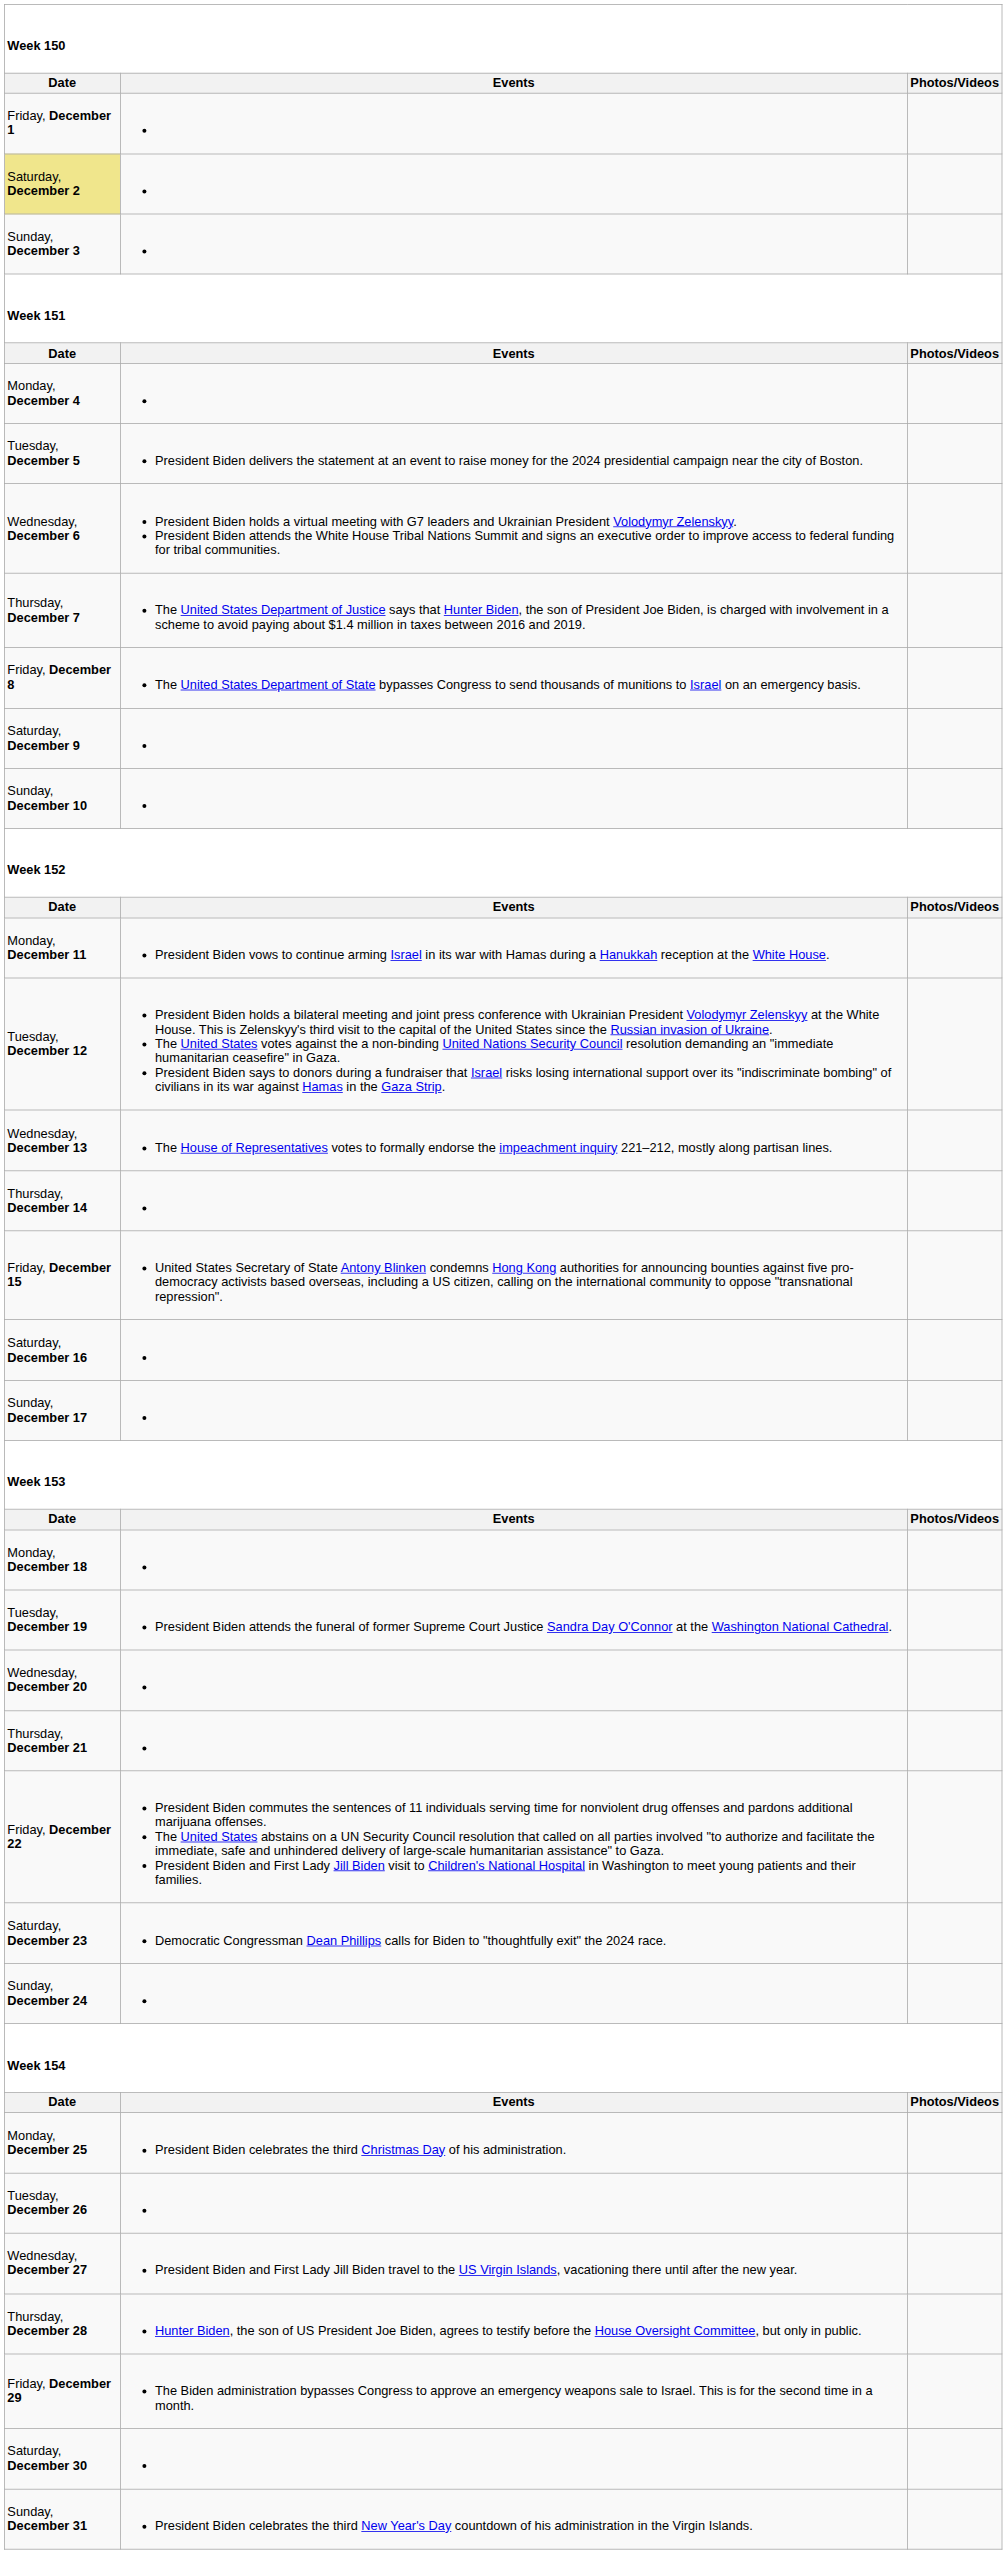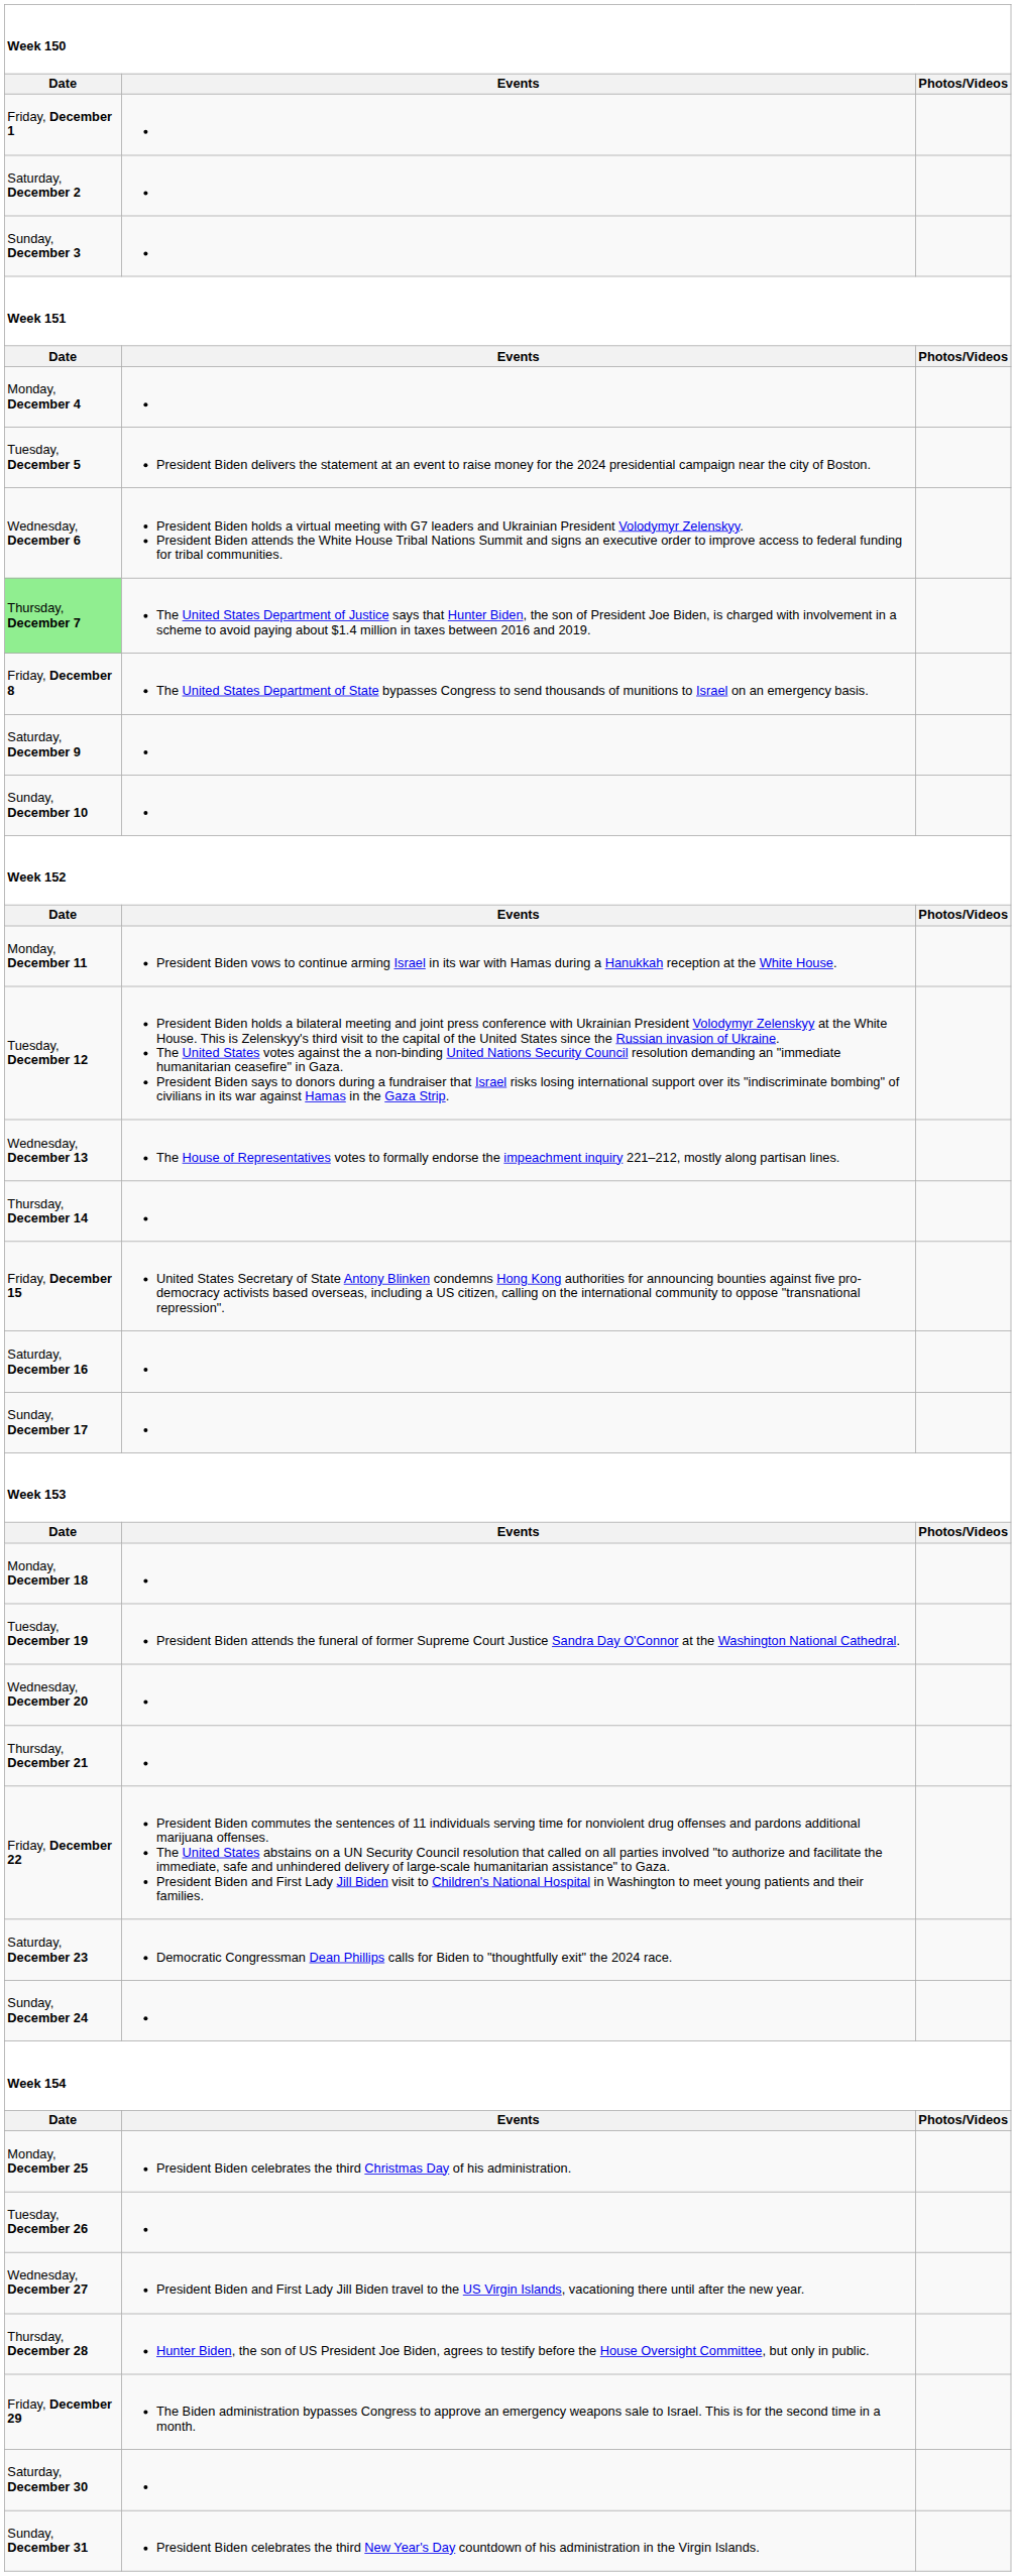Saturday, December 2 | column 1: khaki background -> no background
Thursday, December 7 | column 1: no background -> lightgreen background
